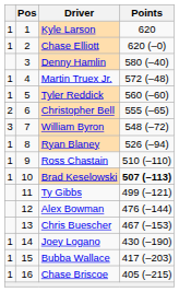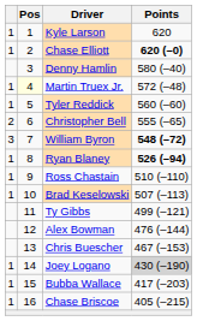Chase Elliott | Points: normal -> bold
Martin Truex Jr. | Pos: no background -> lightyellow background
William Byron | Points: normal -> bold
Ryan Blaney | Points: normal -> bold
Brad Keselowski | Points: bold -> normal
Joey Logano | Points: no background -> lightgrey background
